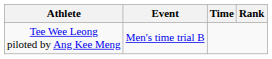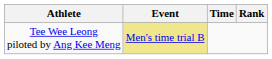Tee Wee Leong piloted by Ang Kee Meng | Event: no background -> khaki background
